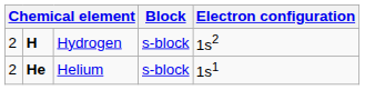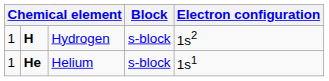H | column 1: 2 -> 1
He | column 1: 2 -> 1
